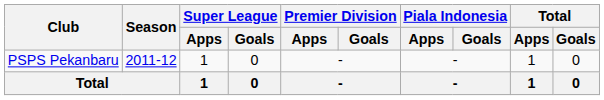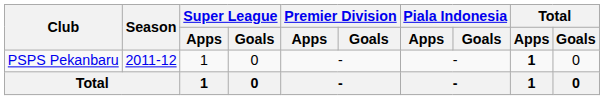PSPS Pekanbaru | Total / Apps: normal -> bold
